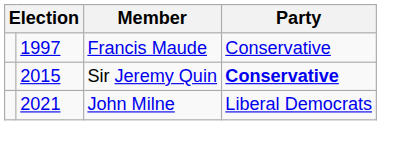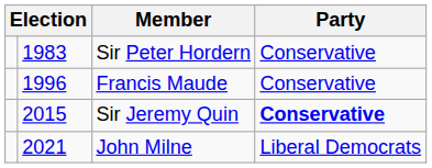+ row: 1983 | Sir Peter Hordern | Conservative
Francis Maude | column 2: 1997 -> 1996
